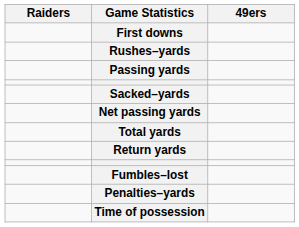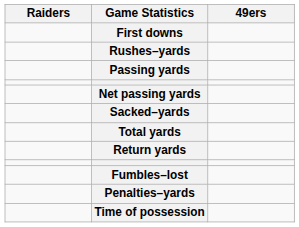rows swapped: Sacked–yards <-> Net passing yards
